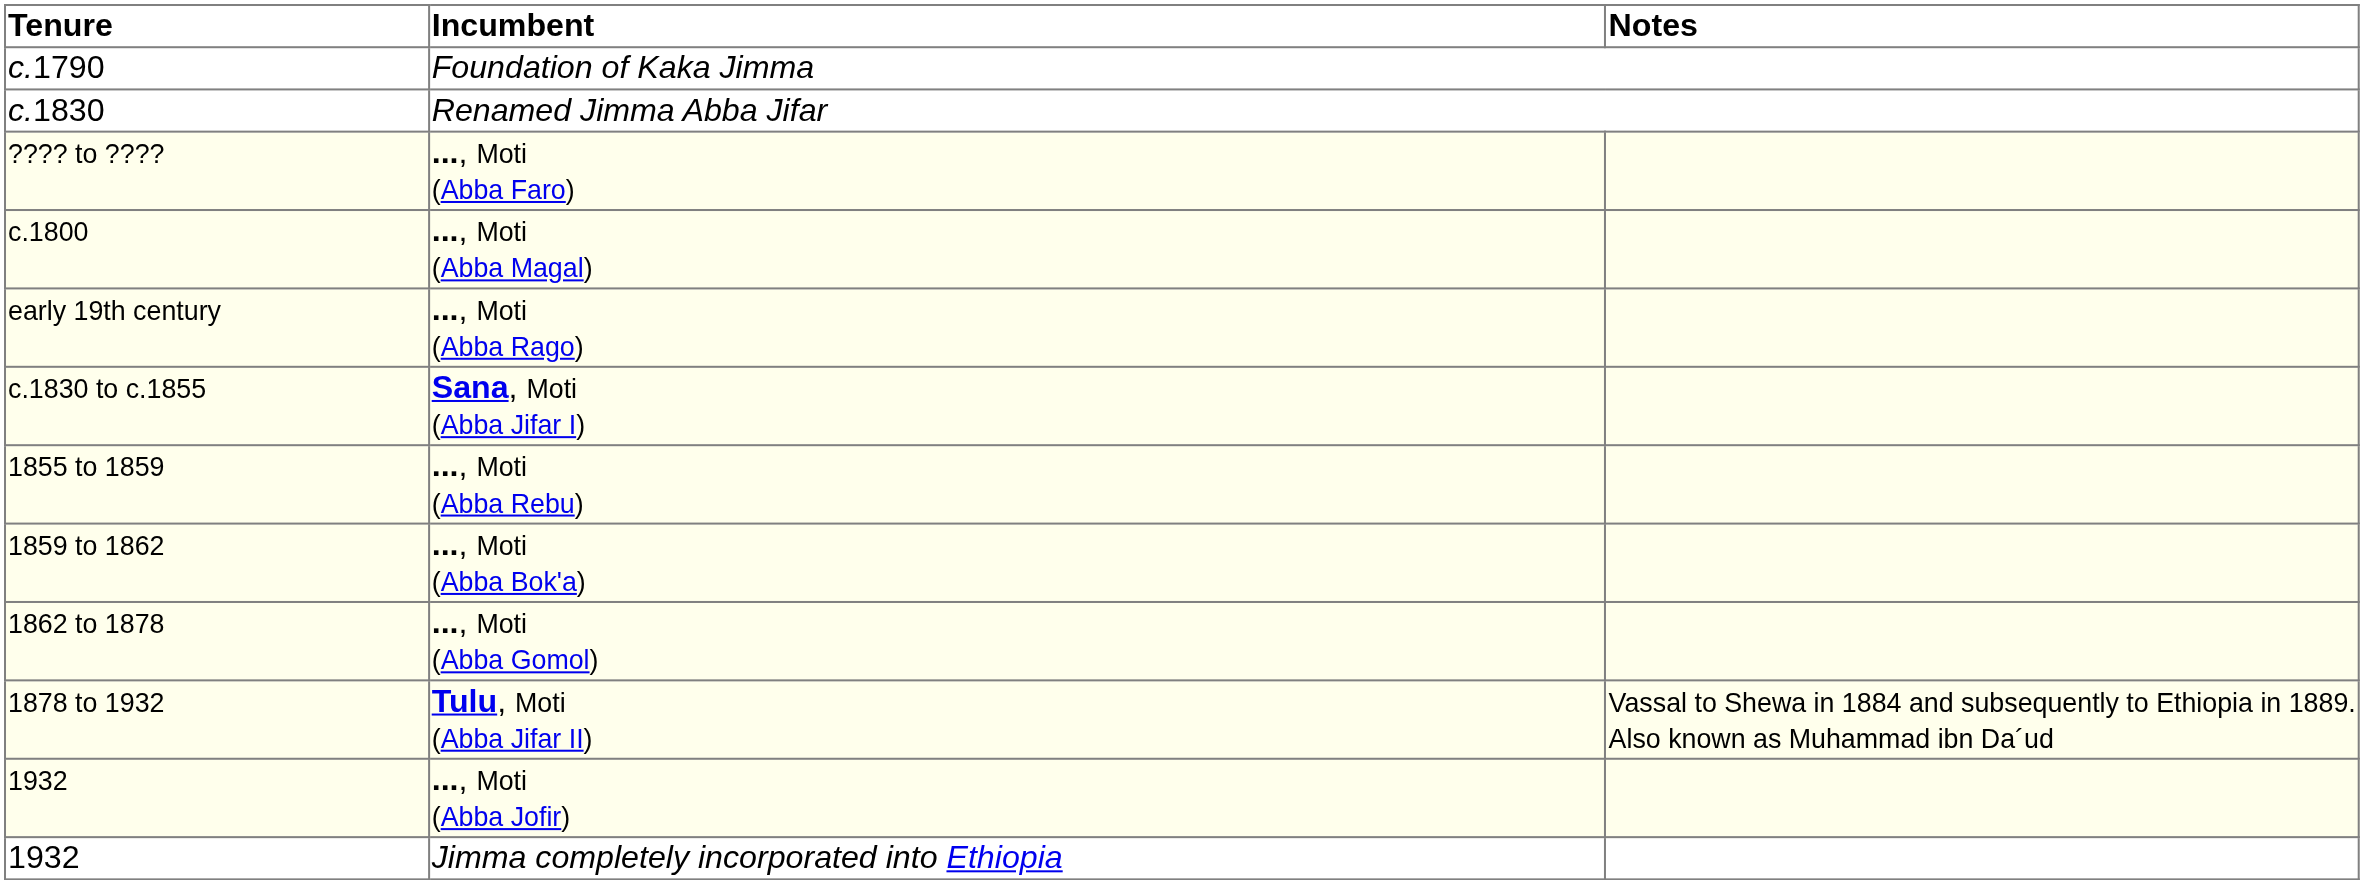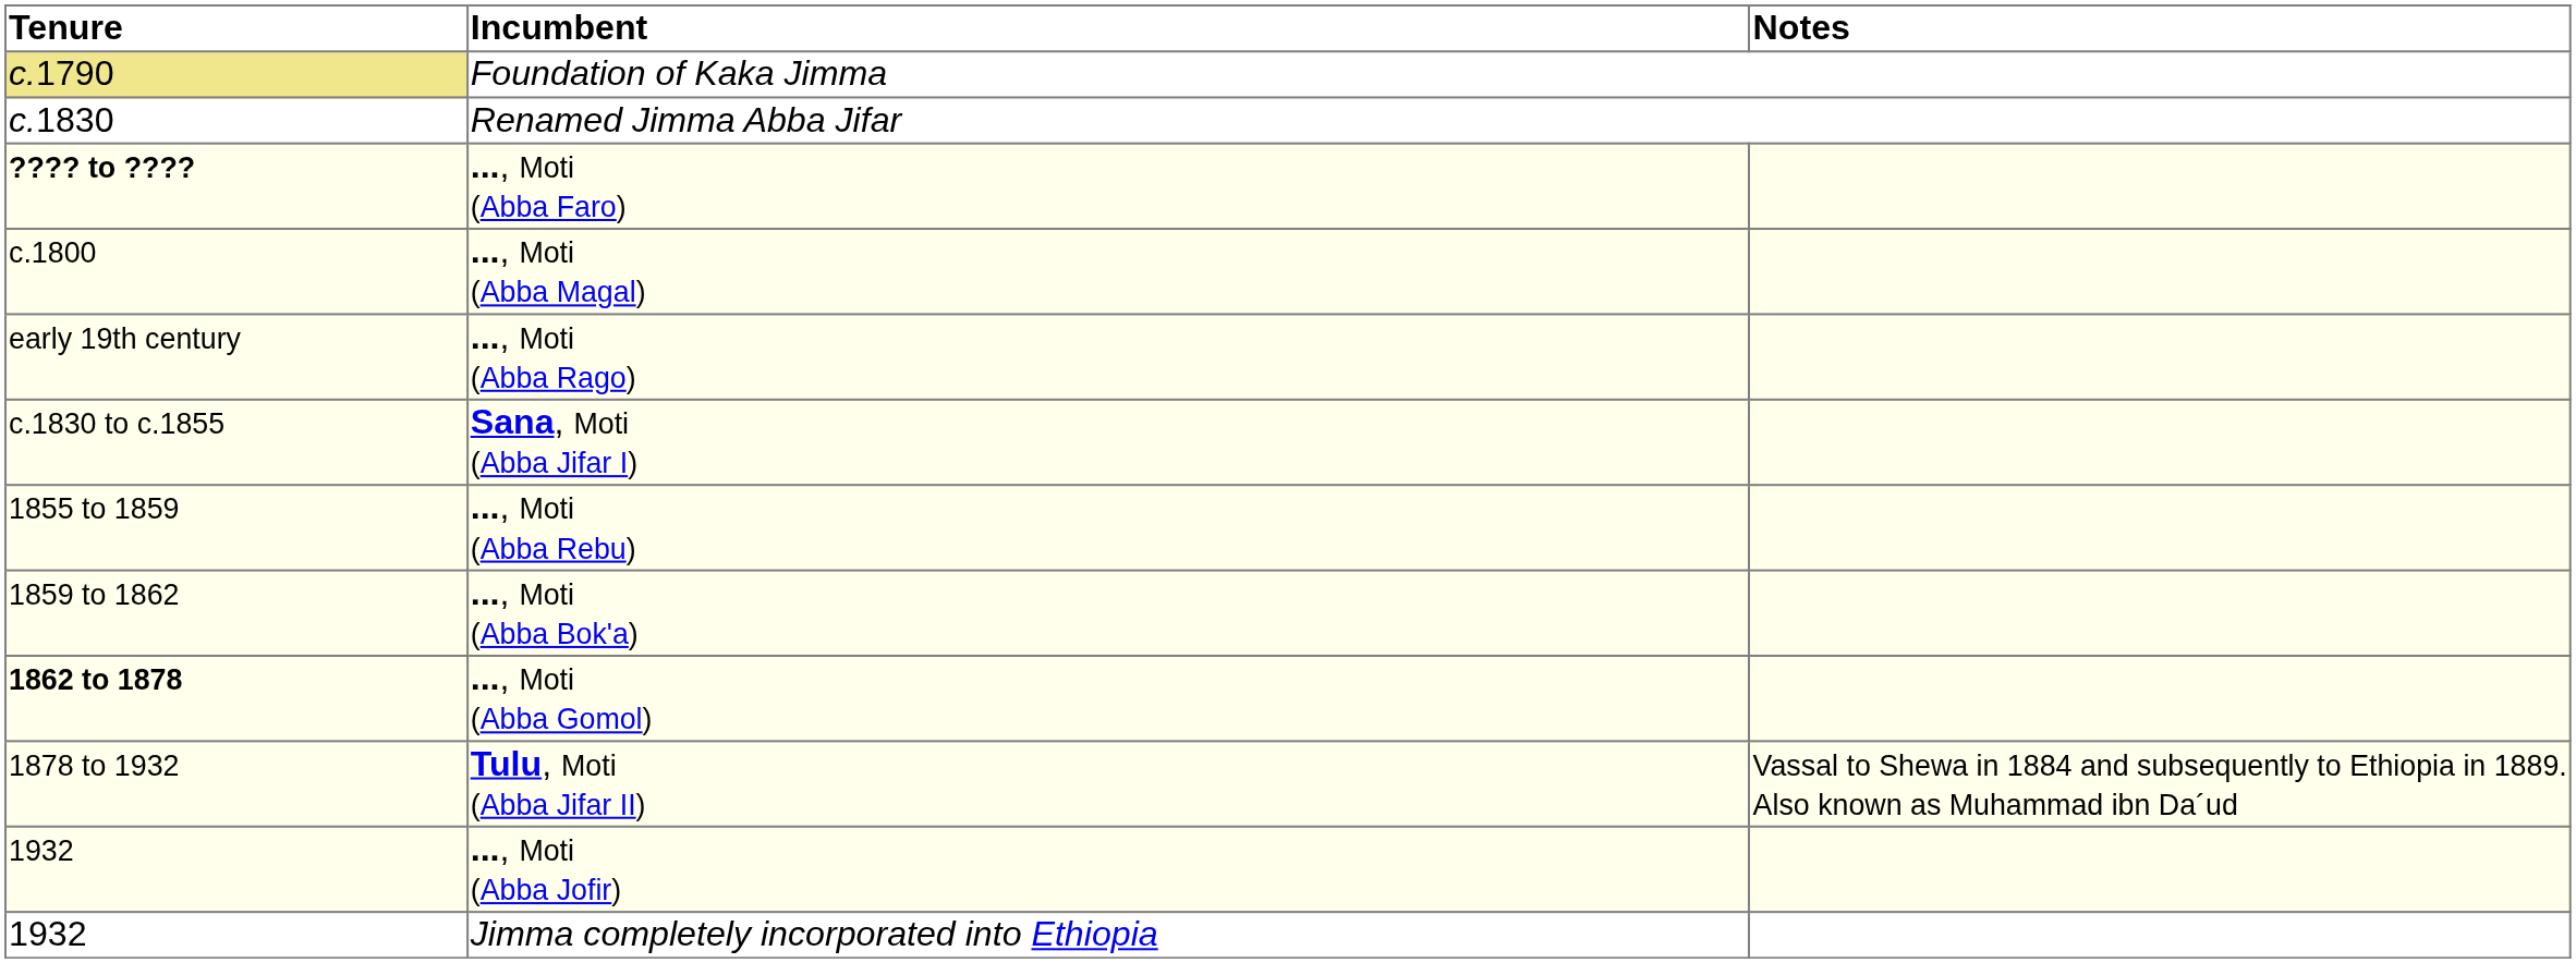Foundation of Kaka Jimma | Tenure: no background -> khaki background
..., Moti (Abba Faro) | Tenure: normal -> bold
..., Moti (Abba Gomol) | Tenure: normal -> bold
